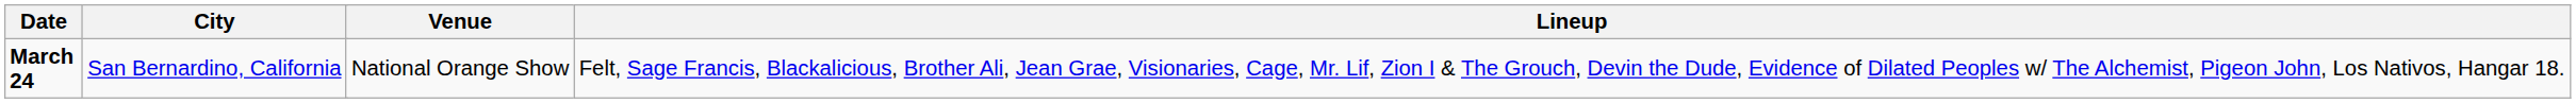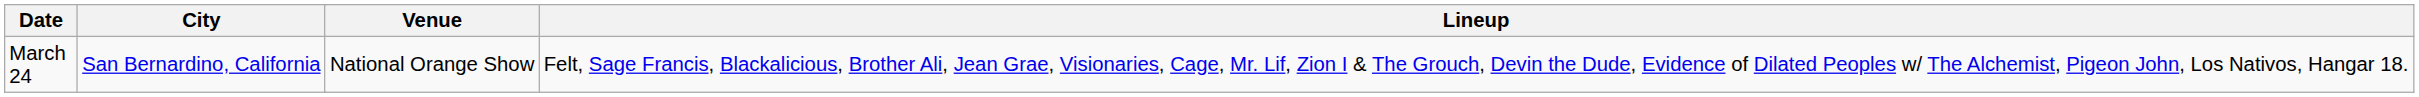March 24 | Date: bold -> normal
